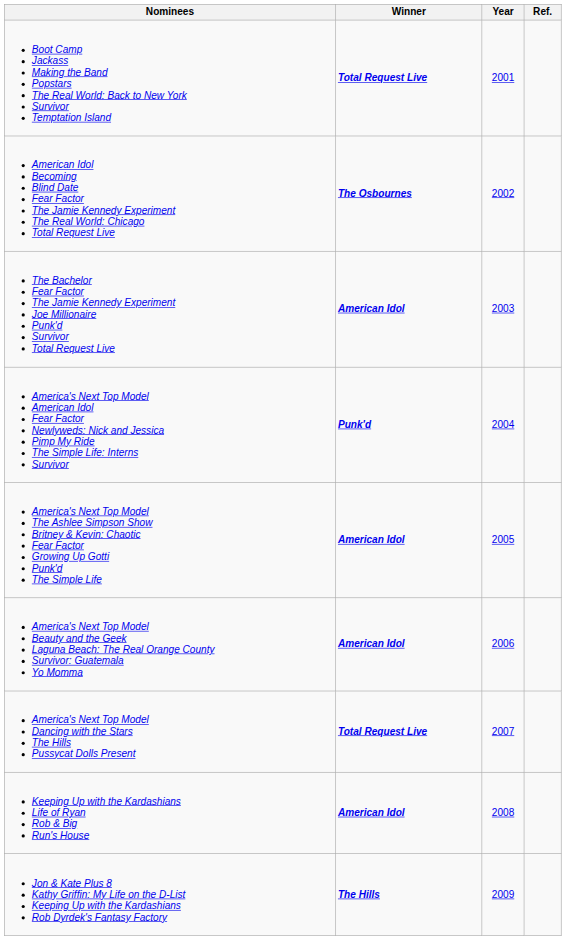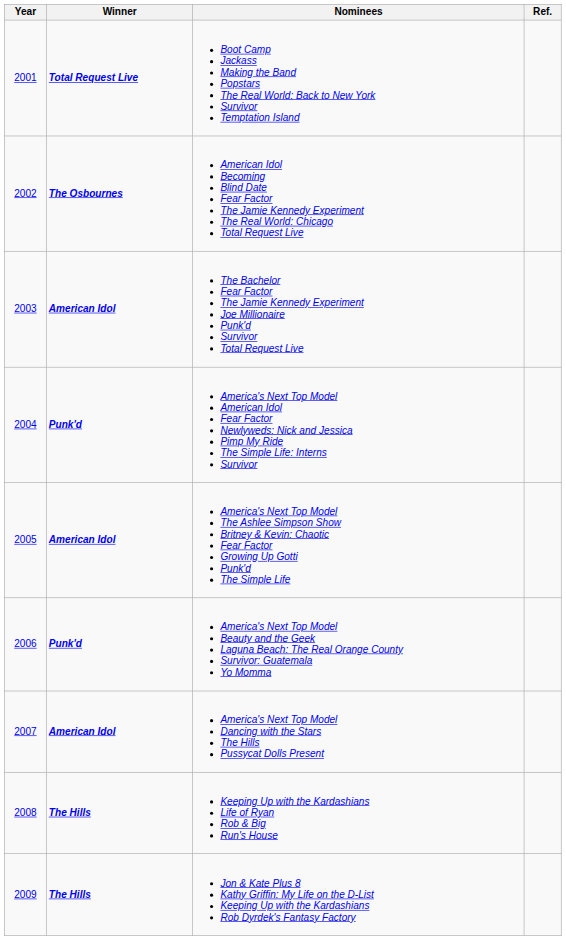columns swapped: Year <-> Nominees
row 7 | Winner: American Idol -> Punk'd
row 8 | Winner: Total Request Live -> American Idol
row 9 | Winner: American Idol -> The Hills
